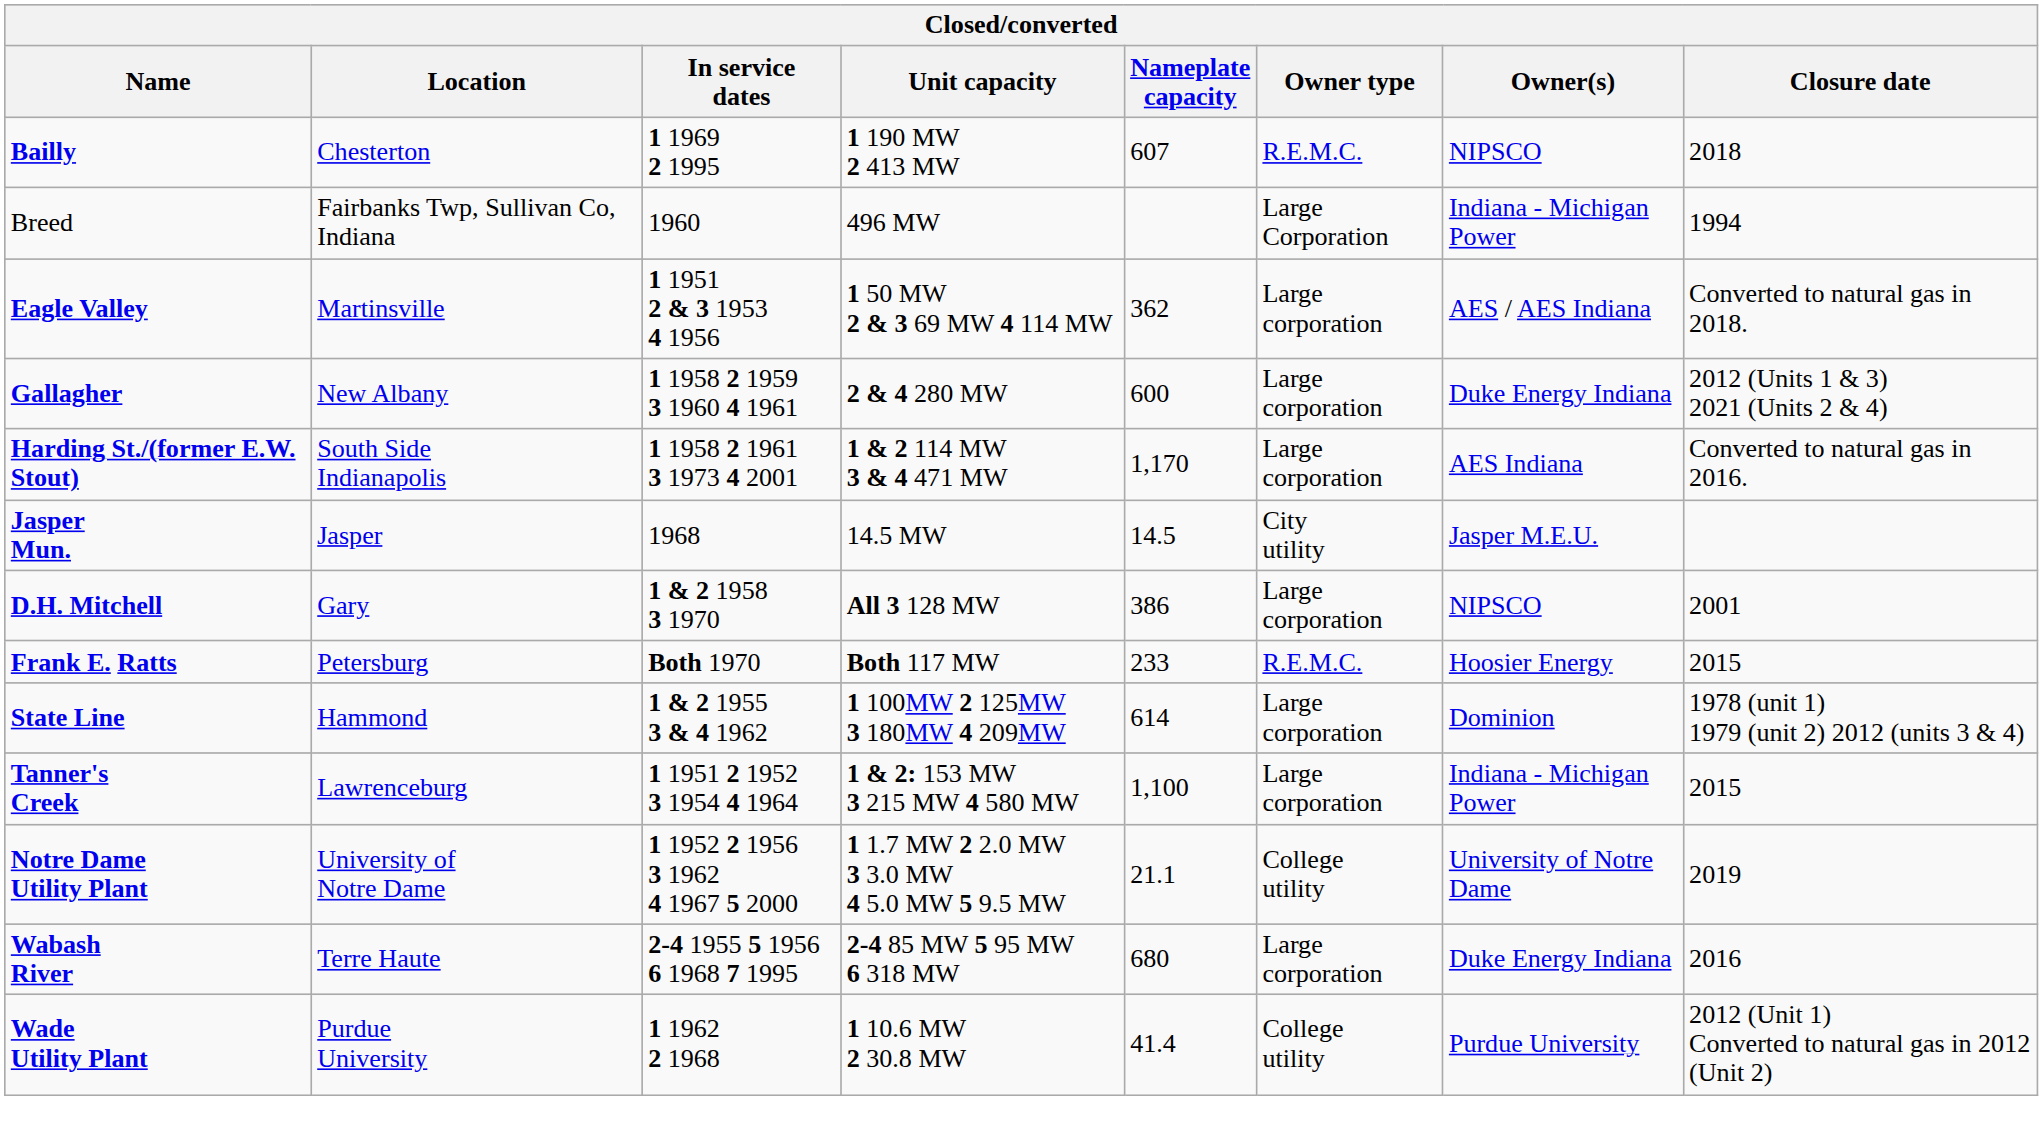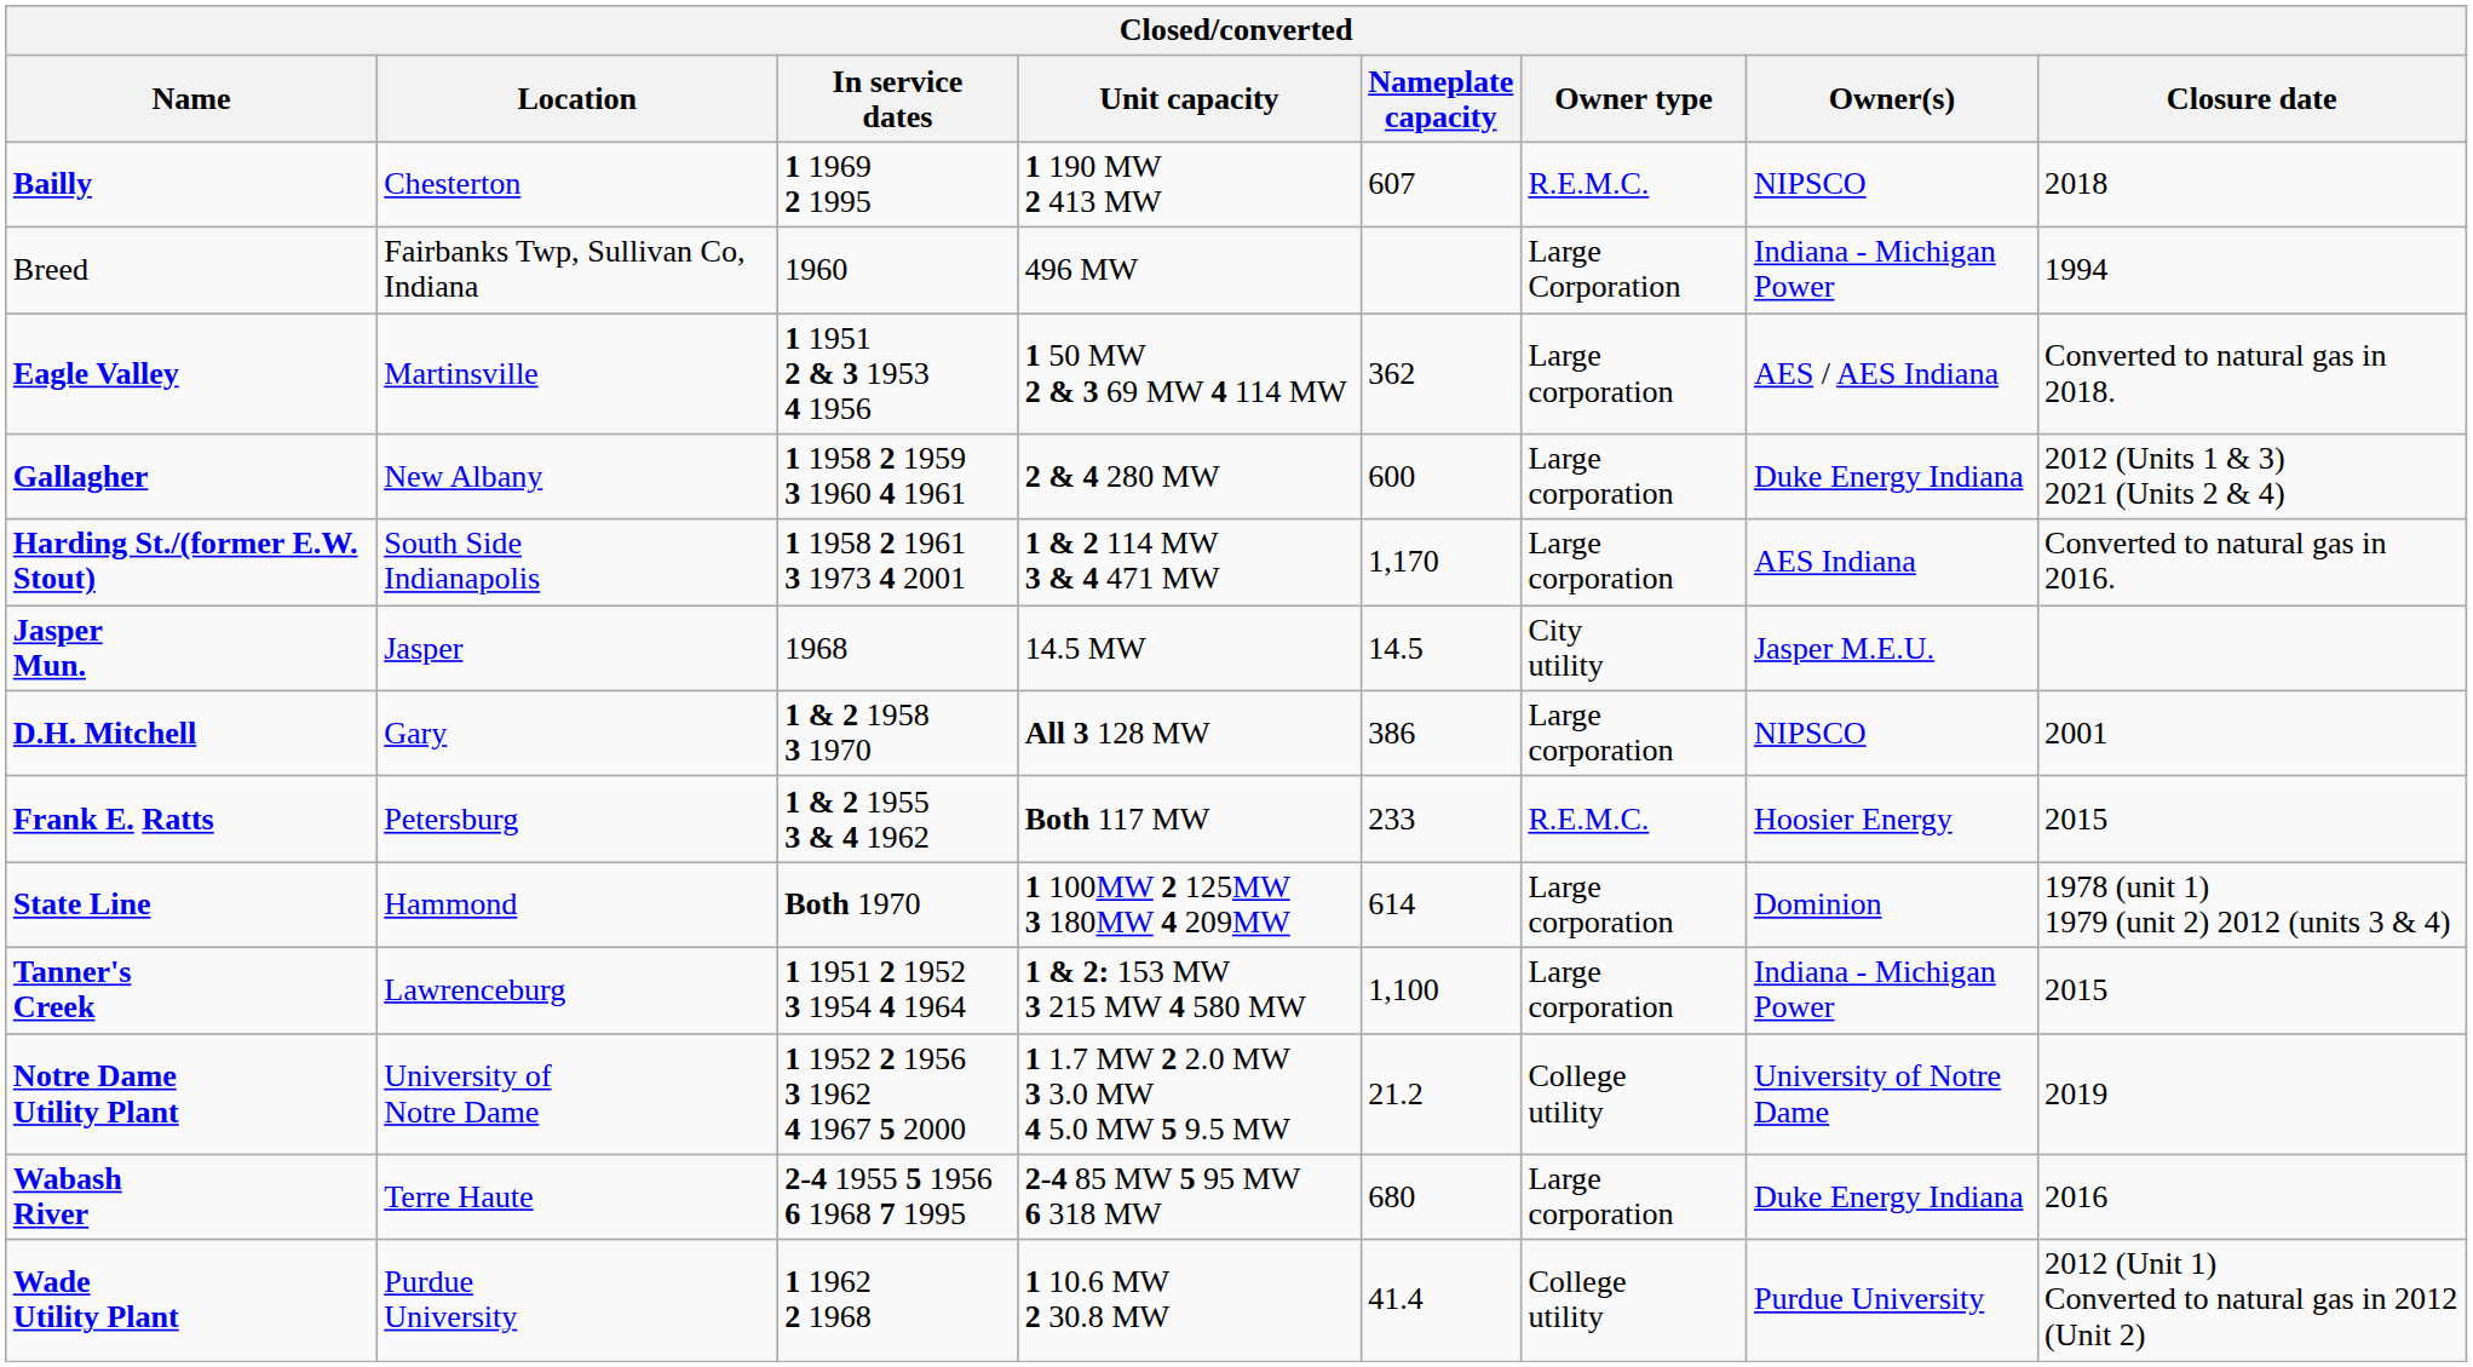Frank E. Ratts | In service dates: Both 1970 -> 1 & 2 1955 3 & 4 1962
State Line | In service dates: 1 & 2 1955 3 & 4 1962 -> Both 1970
Notre Dame Utility Plant | Nameplate capacity: 21.1 -> 21.2
